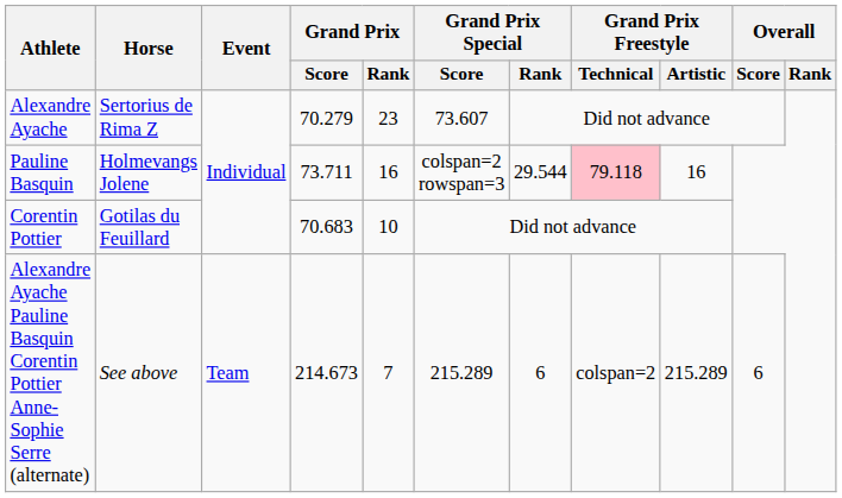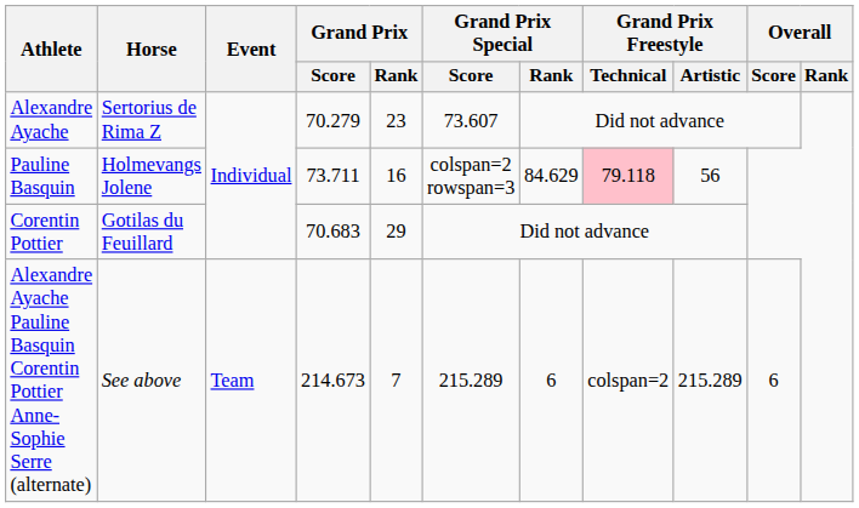Pauline Basquin | Grand Prix Special / Rank: 29.544 -> 84.629
Pauline Basquin | Grand Prix Freestyle / Artistic: 16 -> 56
Corentin Pottier | Grand Prix / Rank: 10 -> 29
